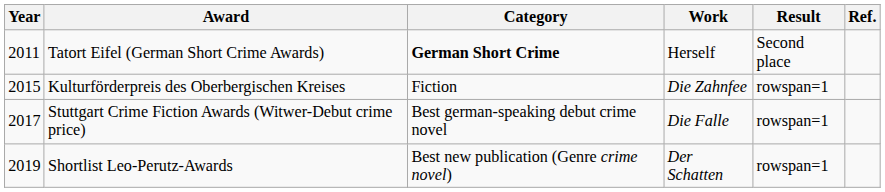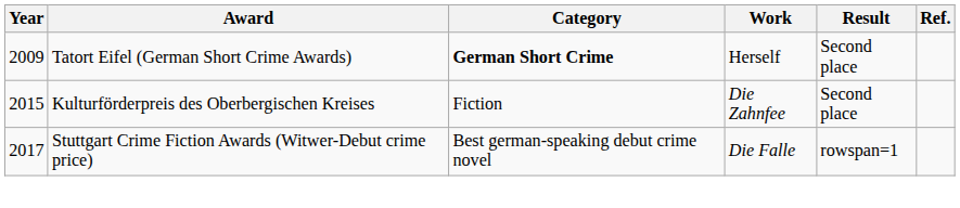Tatort Eifel (German Short Crime Awards) | Year: 2011 -> 2009
Kulturförderpreis des Oberbergischen Kreises | Result: rowspan=1 -> Second place
- row: 2019 | Shortlist Leo-Perutz-Awards | Best new publication (Genre crime novel) | Der Schatten | rowspan=1
